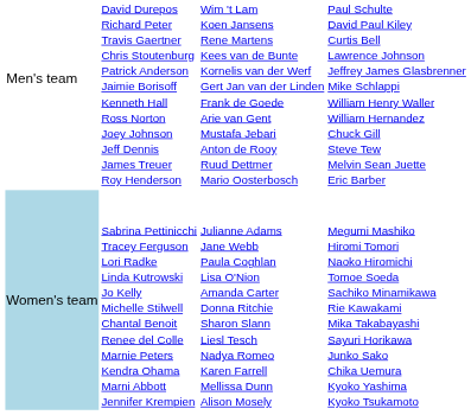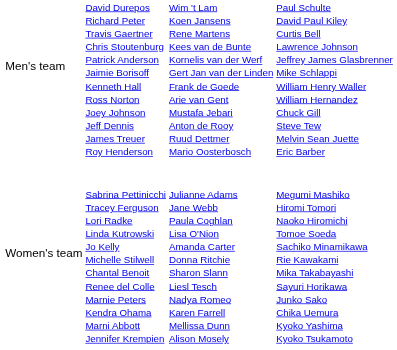Women's team | column 1: lightblue background -> no background
